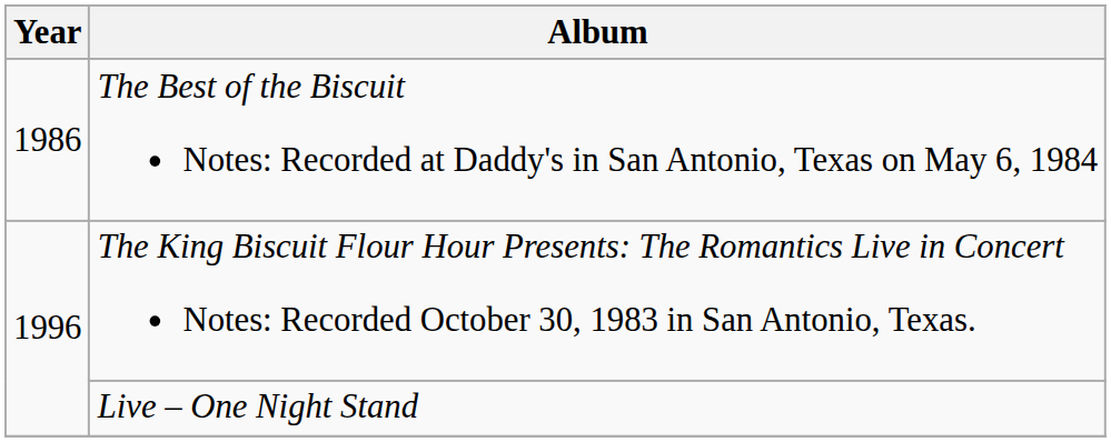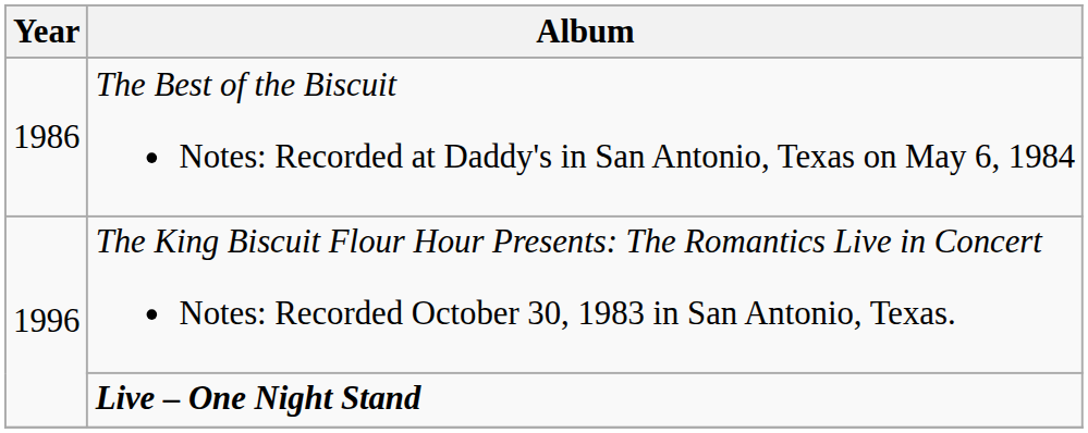Live – One Night Stand | Album: normal -> bold
